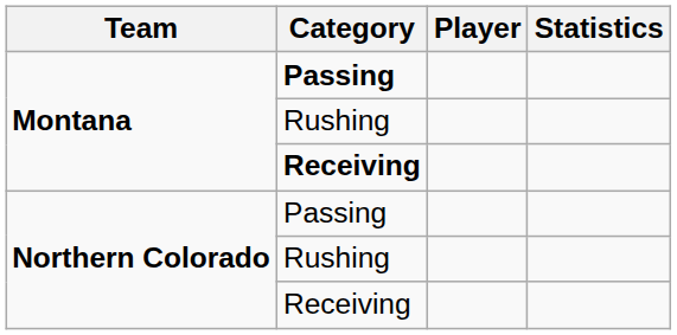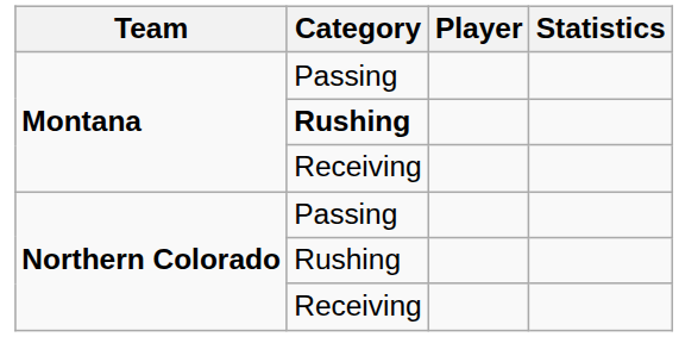Montana / Passing | Category: bold -> normal
Montana / Rushing | Category: normal -> bold
Montana / Receiving | Category: bold -> normal
